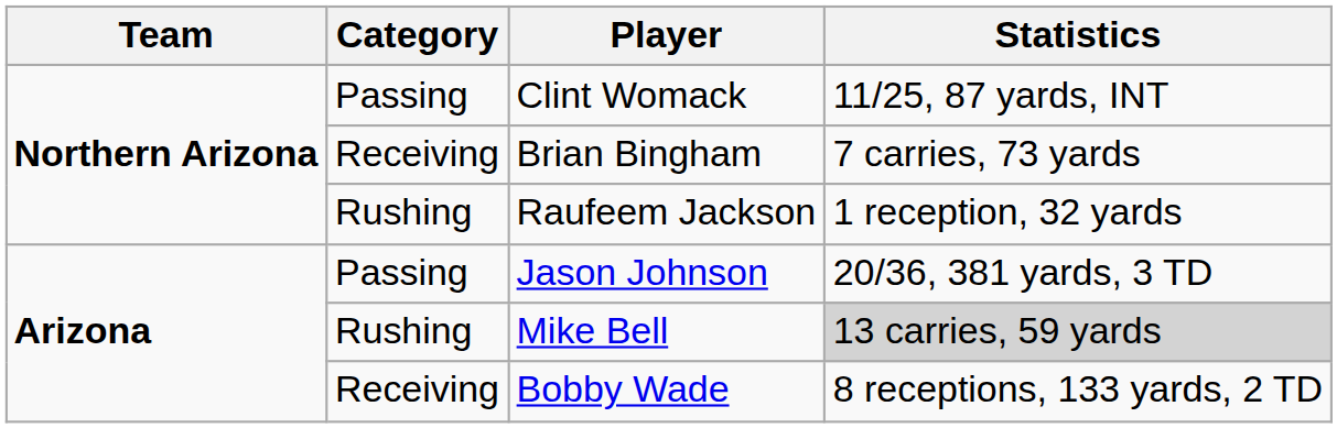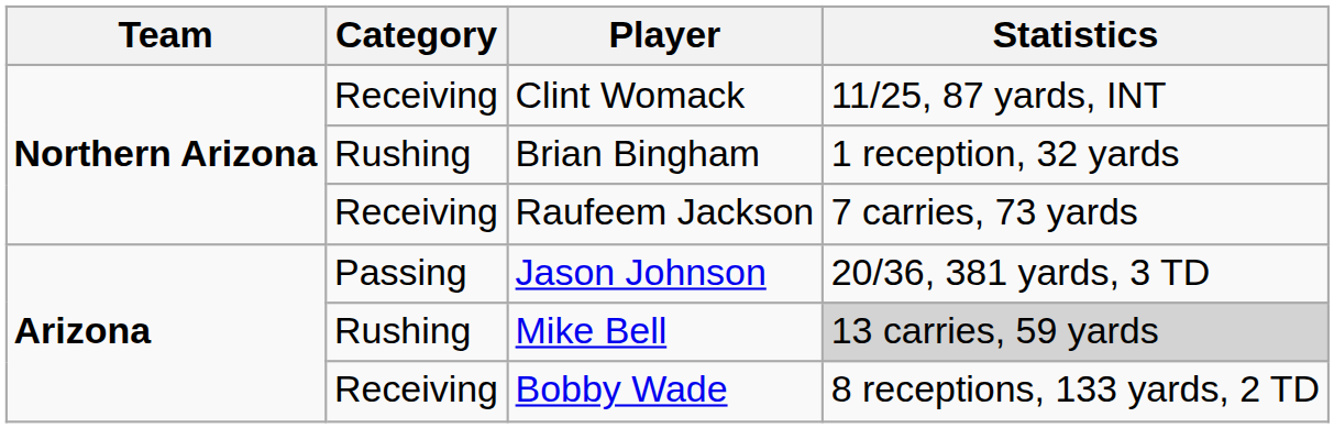Clint Womack | Category: Passing -> Receiving
Brian Bingham | Category: Receiving -> Rushing
Brian Bingham | Statistics: 7 carries, 73 yards -> 1 reception, 32 yards
Raufeem Jackson | Category: Rushing -> Receiving
Raufeem Jackson | Statistics: 1 reception, 32 yards -> 7 carries, 73 yards
